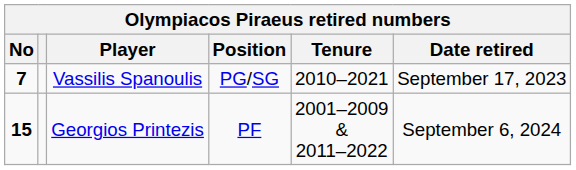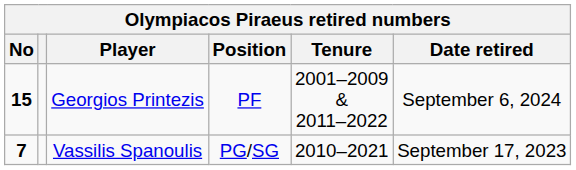rows swapped: Vassilis Spanoulis <-> Georgios Printezis
